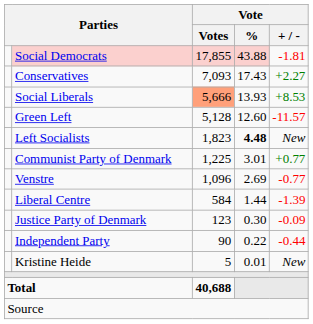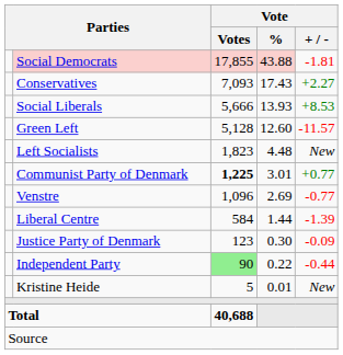Social Liberals | Vote / Votes: lightsalmon background -> no background
Left Socialists | Vote / %: bold -> normal
Communist Party of Denmark | Vote / Votes: normal -> bold
Independent Party | Vote / Votes: no background -> lightgreen background
